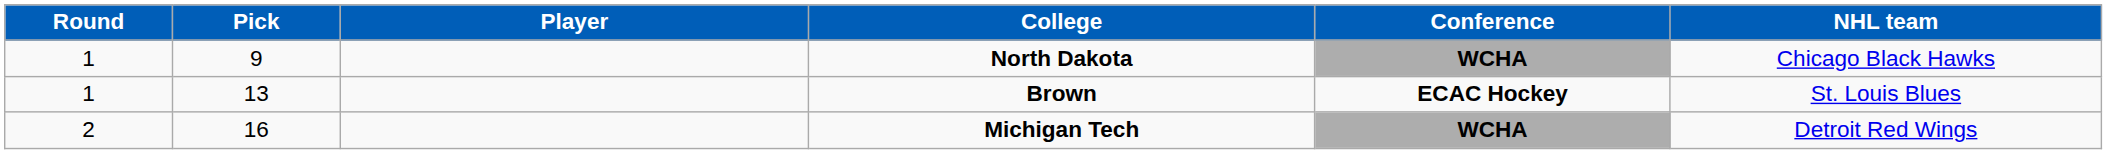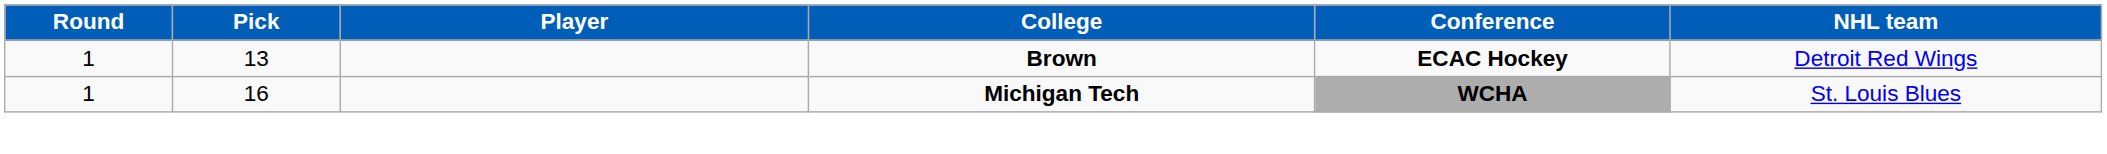- row: 1 | 9 | North Dakota | WCHA | Chicago Black Hawks
Brown | NHL team: St. Louis Blues -> Detroit Red Wings
Michigan Tech | Round: 2 -> 1
Michigan Tech | NHL team: Detroit Red Wings -> St. Louis Blues
